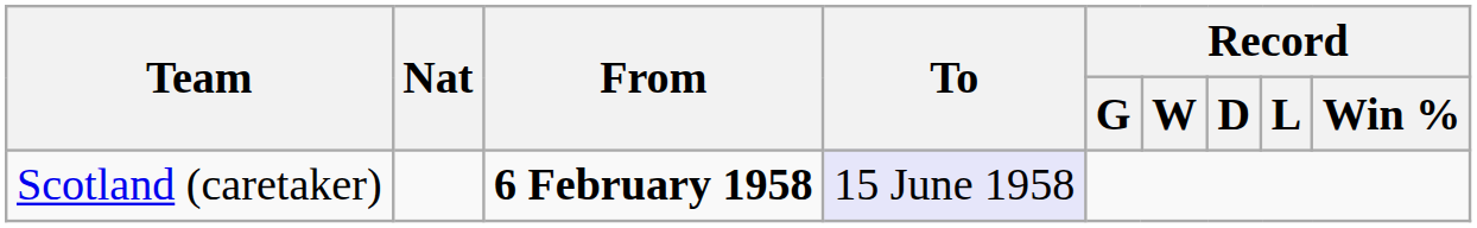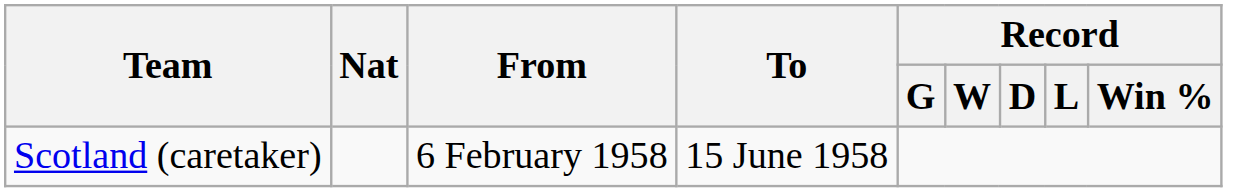Scotland (caretaker) | From: bold -> normal
Scotland (caretaker) | To: lavender background -> no background
